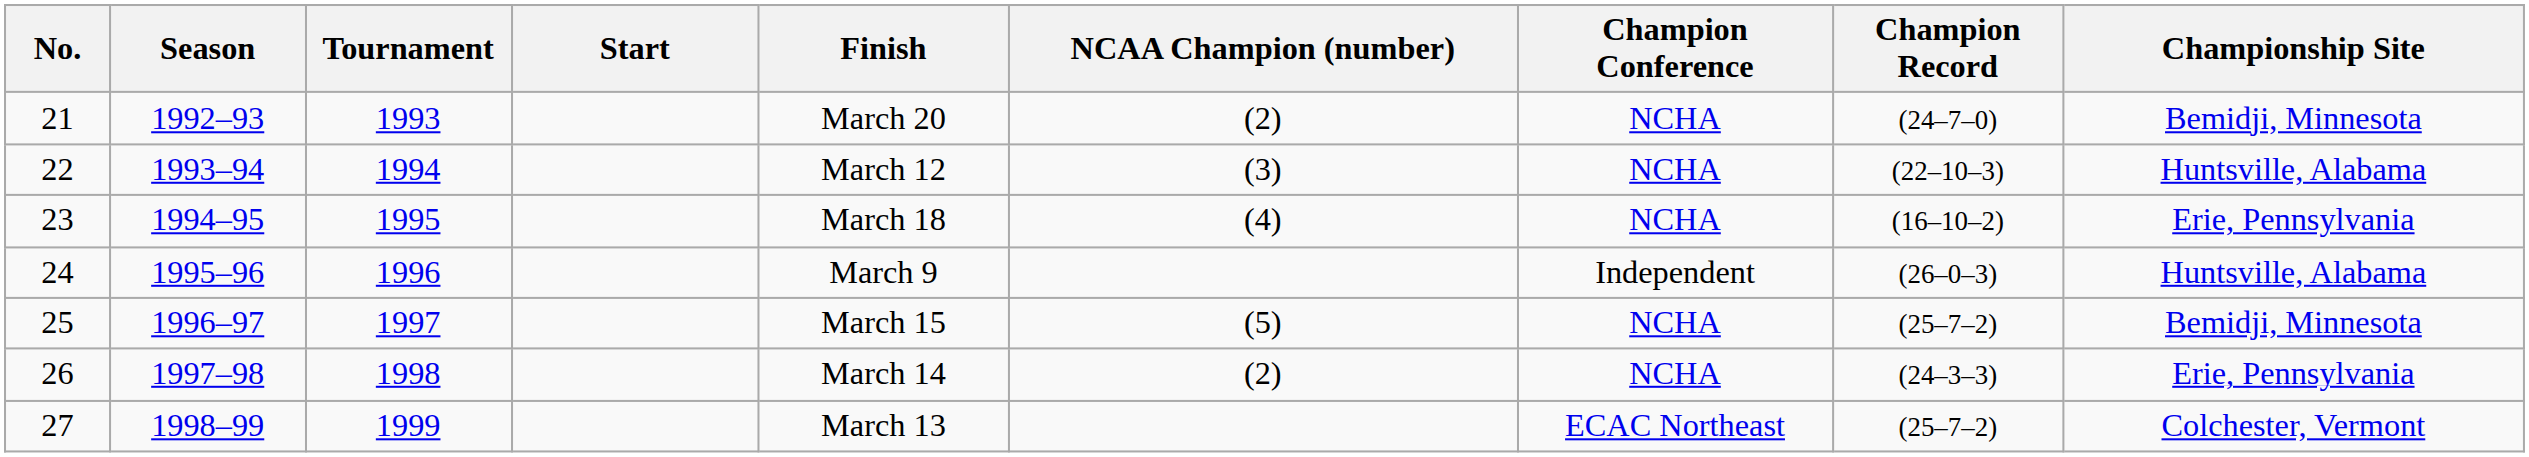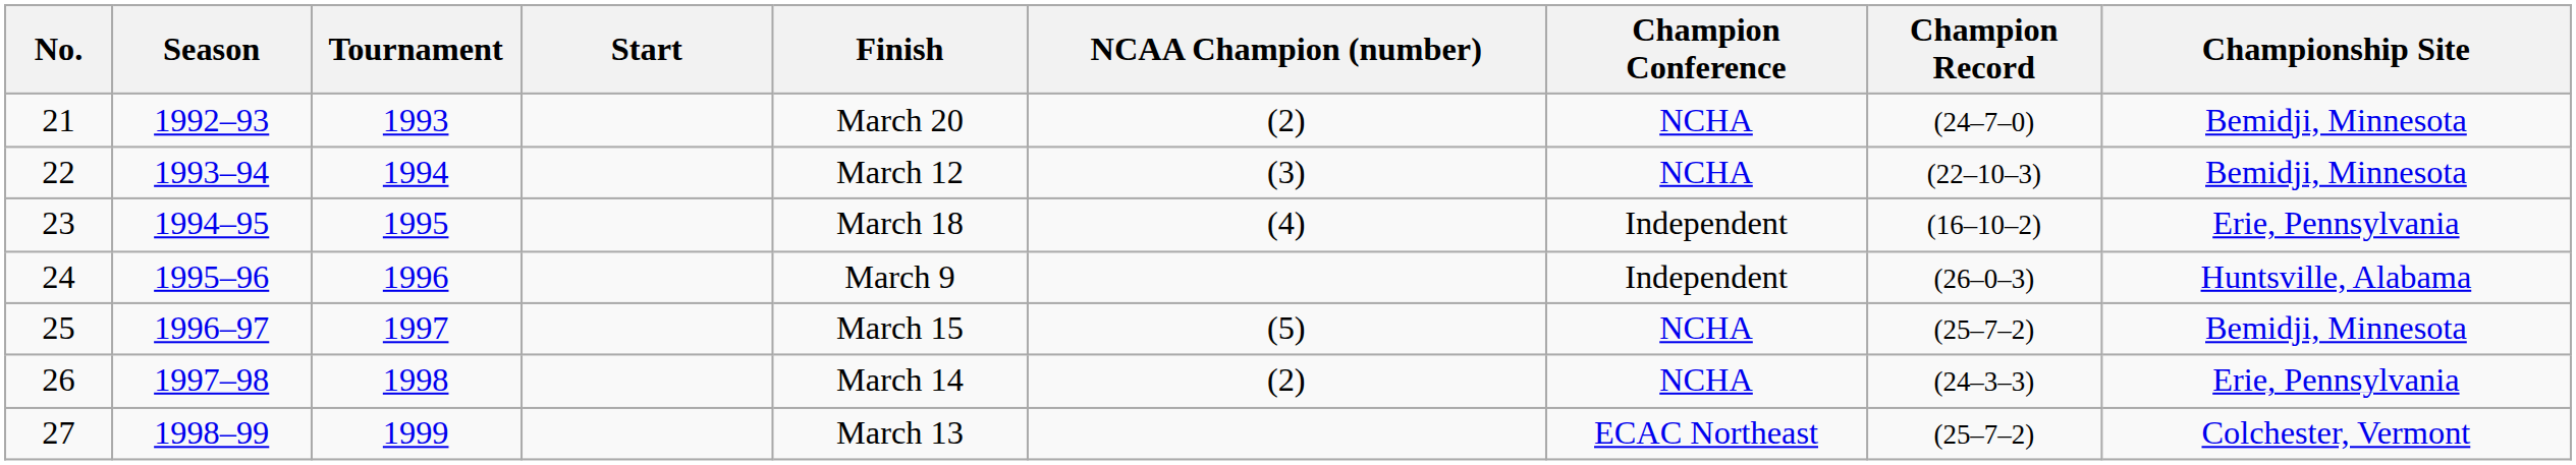22 | Championship Site: Huntsville, Alabama -> Bemidji, Minnesota
23 | Champion Conference: NCHA -> Independent
